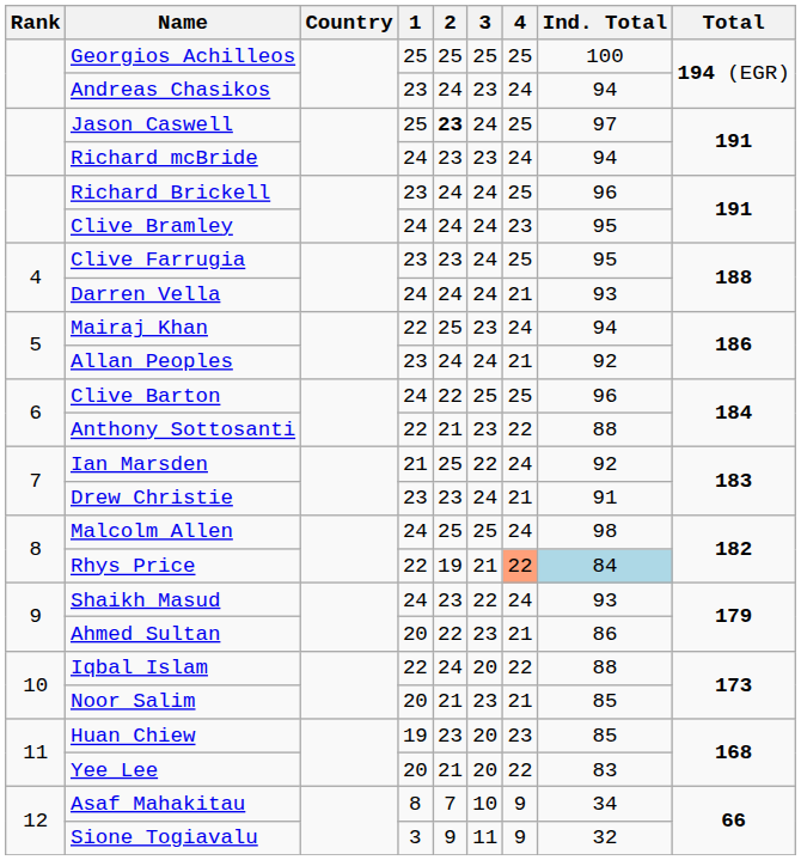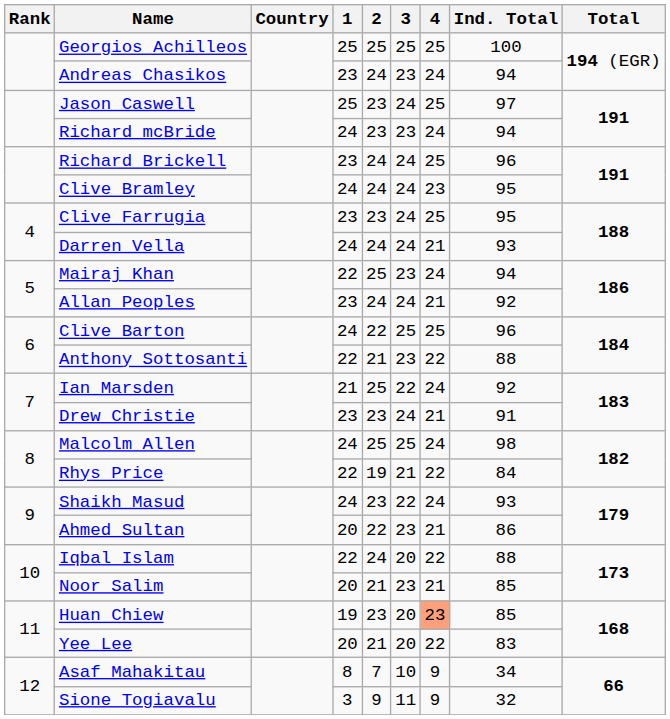Jason Caswell | 2: bold -> normal
Rhys Price | 4: lightsalmon background -> no background
Rhys Price | Ind. Total: lightblue background -> no background
Huan Chiew | 4: no background -> lightsalmon background
